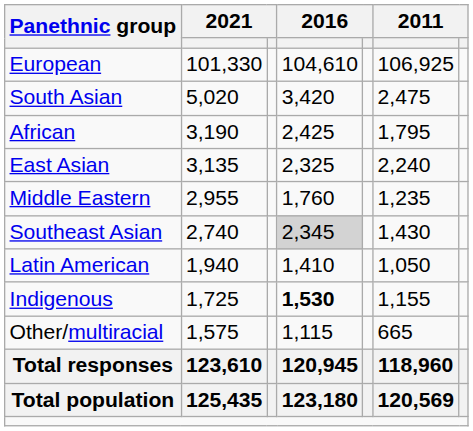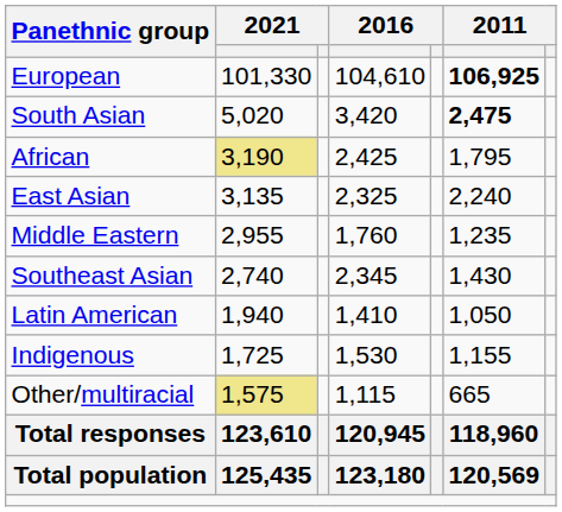European | column 6: normal -> bold
South Asian | column 6: normal -> bold
African | column 2: no background -> khaki background
Southeast Asian | column 4: lightgrey background -> no background
Indigenous | column 4: bold -> normal
Other/multiracial | column 2: no background -> khaki background
